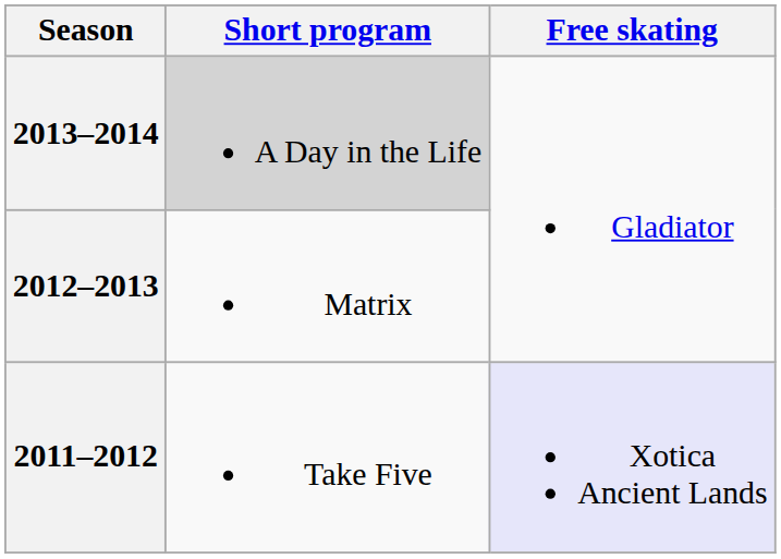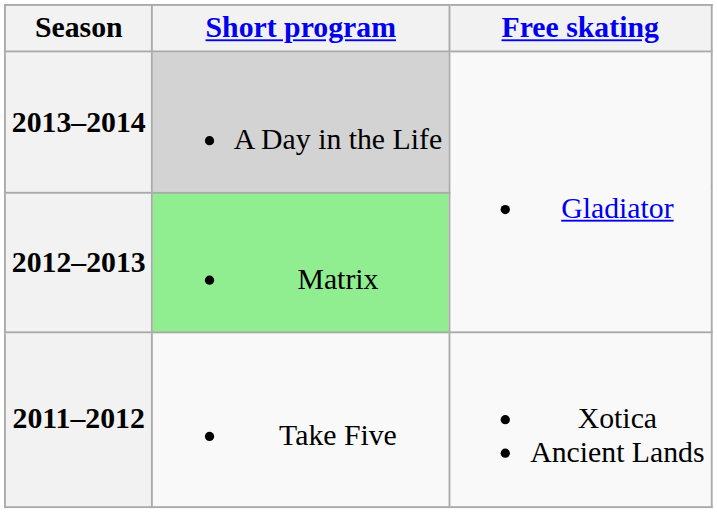2012–2013 | Short program: no background -> lightgreen background
2011–2012 | Free skating: lavender background -> no background
